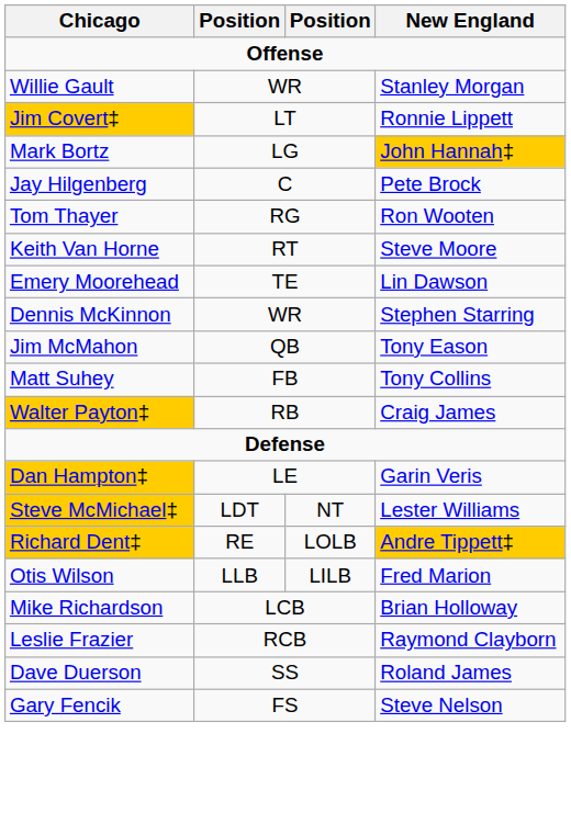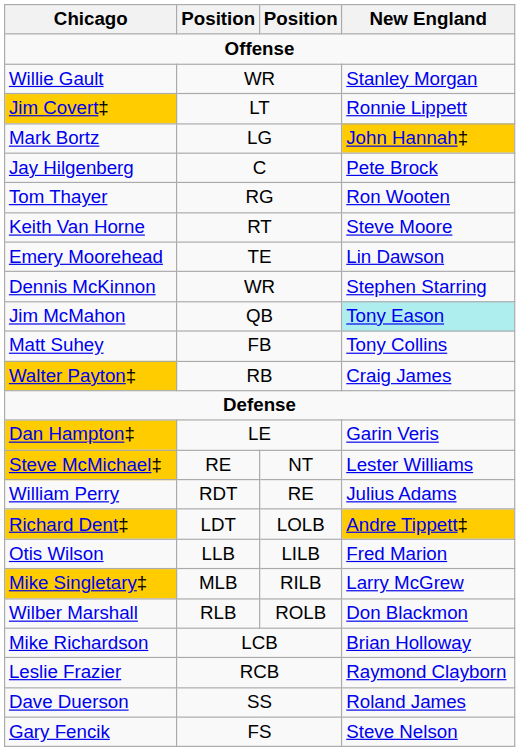Jim McMahon | New England: no background -> paleturquoise background
Steve McMichael‡ | column 2: LDT -> RE
+ row: William Perry | RDT | RE | Julius Adams
Richard Dent‡ | column 2: RE -> LDT
+ row: Mike Singletary‡ | MLB | RILB | Larry McGrew
+ row: Wilber Marshall | RLB | ROLB | Don Blackmon
